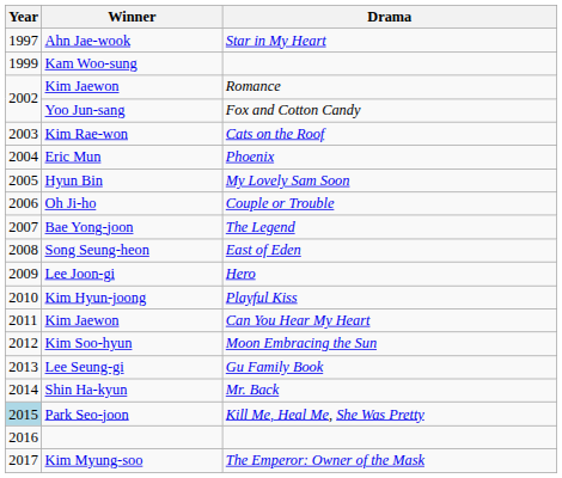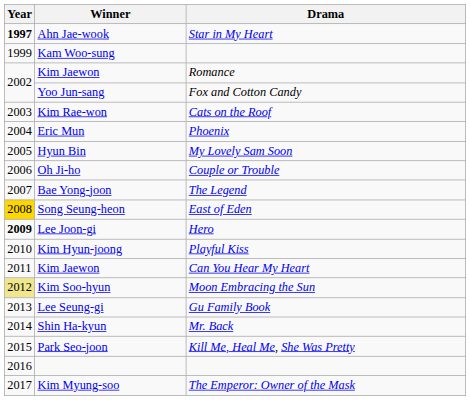Ahn Jae-wook | Year: normal -> bold
Song Seung-heon | Year: no background -> gold background
Lee Joon-gi | Year: normal -> bold
Kim Soo-hyun | Year: no background -> khaki background
Park Seo-joon | Year: lightblue background -> no background
